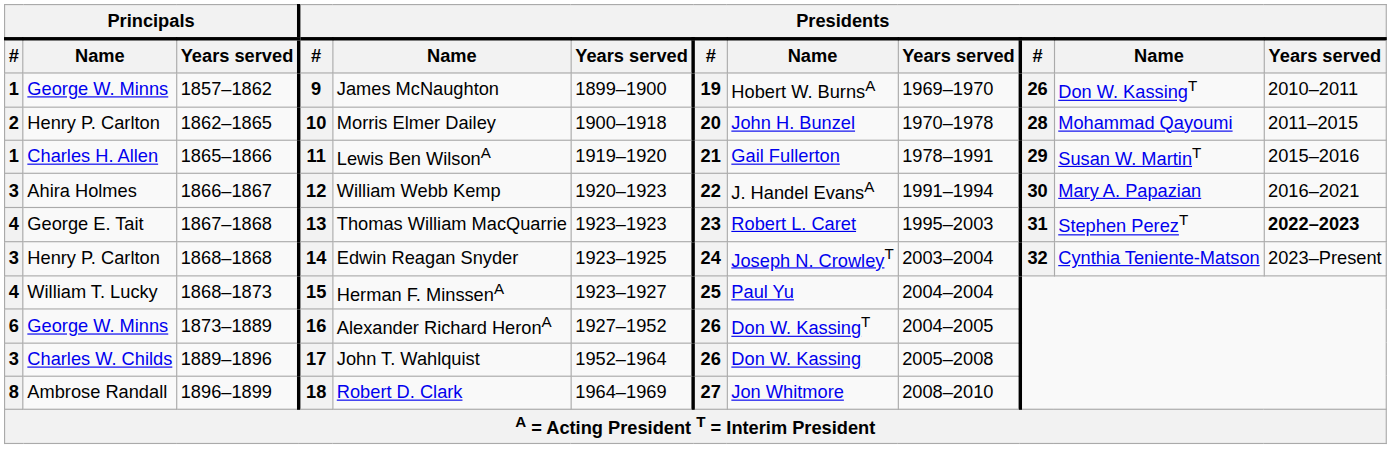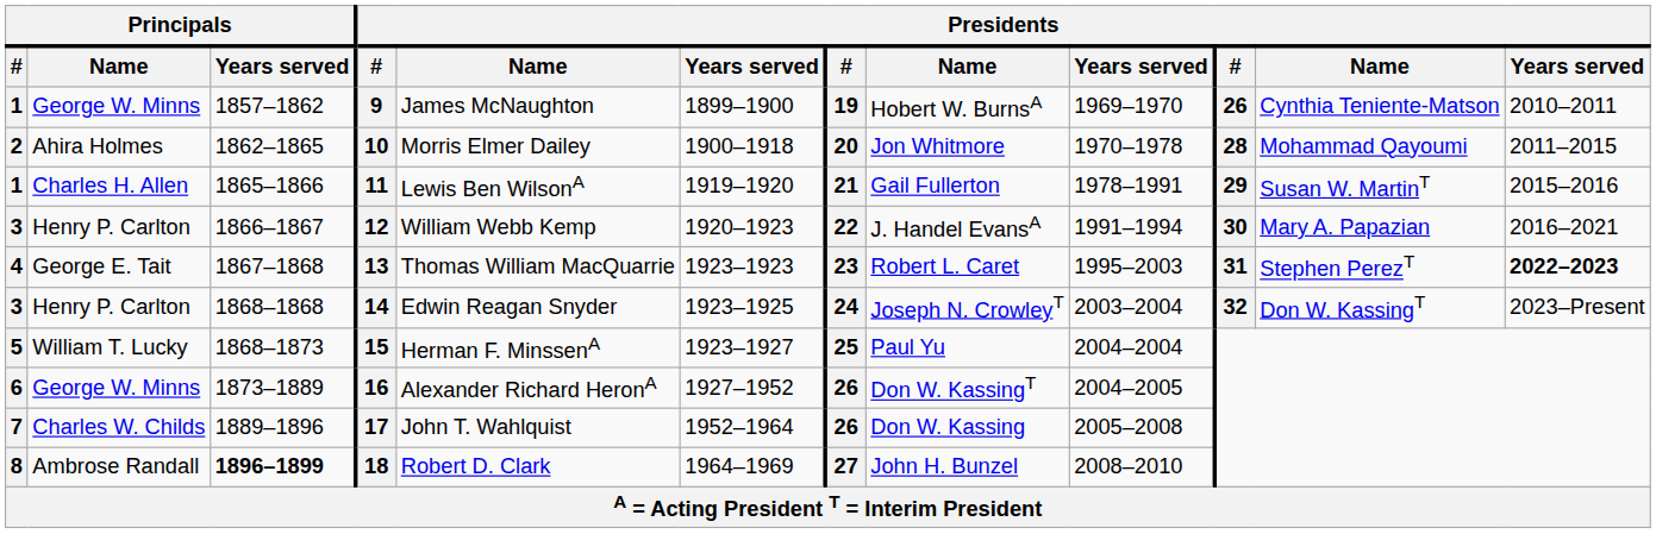9 | column 11: Don W. KassingT -> Cynthia Teniente-Matson
10 | Principals / Name: Henry P. Carlton -> Ahira Holmes
10 | column 8: John H. Bunzel -> Jon Whitmore
12 | Principals / Name: Ahira Holmes -> Henry P. Carlton
14 | column 11: Cynthia Teniente-Matson -> Don W. KassingT
15 | Principals / #: 4 -> 5
17 | Principals / #: 3 -> 7
18 | Principals / Years served: normal -> bold
18 | column 8: Jon Whitmore -> John H. Bunzel
